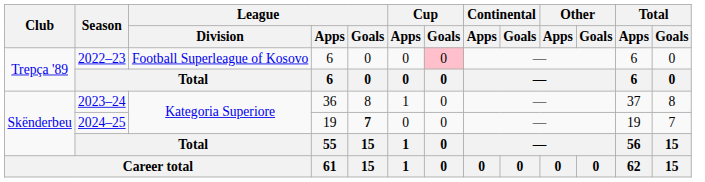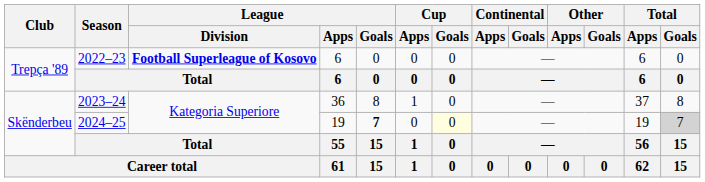2022–23 | League / Division: normal -> bold
2022–23 | Cup / Goals: pink background -> no background
2024–25 | Cup / Goals: no background -> lightyellow background
2024–25 | Total / Goals: no background -> lightgrey background
